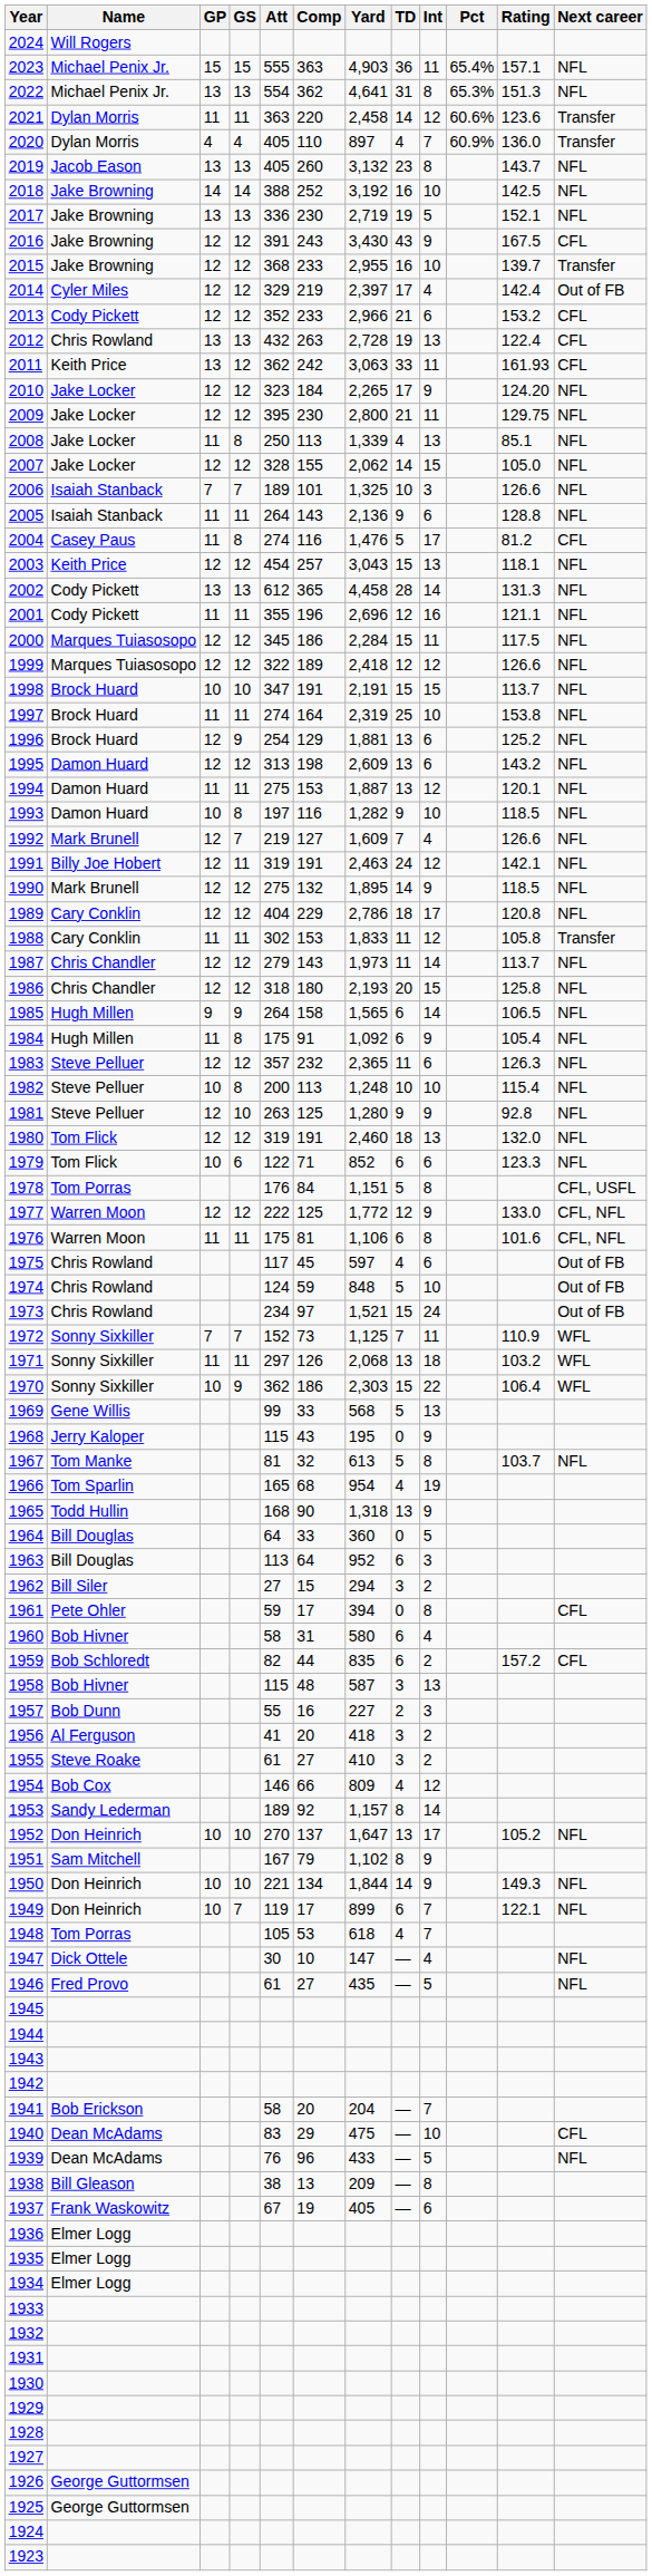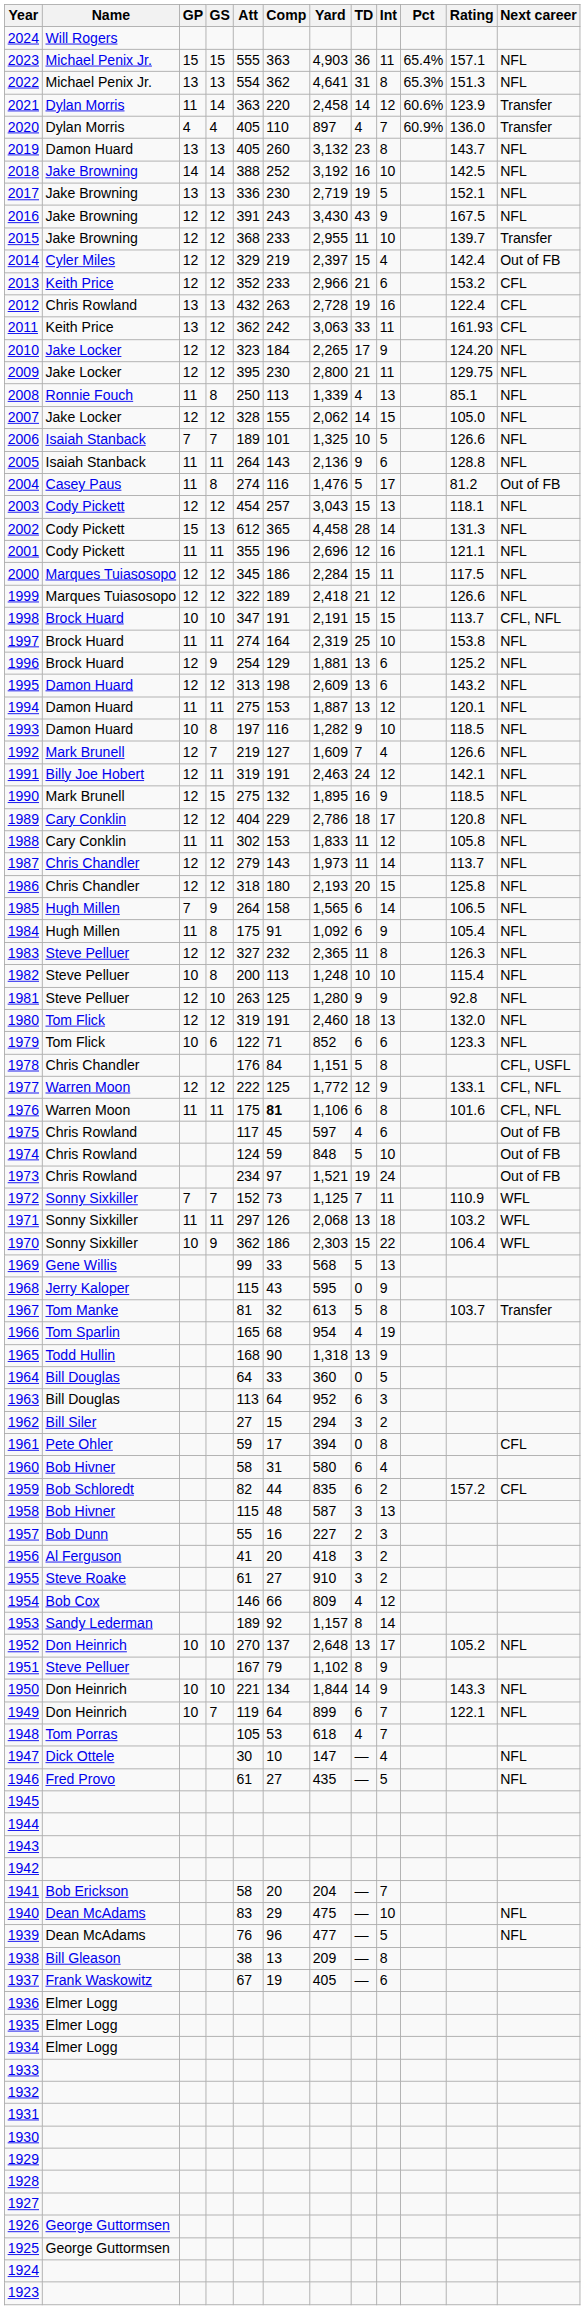2021 | GS: 11 -> 14
2021 | Rating: 123.6 -> 123.9
2019 | Name: Jacob Eason -> Damon Huard
2016 | Next career: CFL -> NFL
2015 | TD: 16 -> 11
2014 | TD: 17 -> 15
2013 | Name: Cody Pickett -> Keith Price
2012 | Int: 13 -> 16
2008 | Name: Jake Locker -> Ronnie Fouch
2006 | Int: 3 -> 5
2004 | Next career: CFL -> Out of FB
2003 | Name: Keith Price -> Cody Pickett
2002 | GP: 13 -> 15
1999 | TD: 12 -> 21
1998 | Next career: NFL -> CFL, NFL
1990 | GS: 12 -> 15
1990 | TD: 14 -> 16
1988 | Next career: Transfer -> NFL
1985 | GP: 9 -> 7
1983 | Att: 357 -> 327
1983 | Int: 6 -> 8
1978 | Name: Tom Porras -> Chris Chandler
1977 | Rating: 133.0 -> 133.1
1976 | Comp: normal -> bold
1973 | TD: 15 -> 19
1968 | Yard: 195 -> 595
1967 | Next career: NFL -> Transfer
1955 | Yard: 410 -> 910
1952 | Yard: 1,647 -> 2,648
1951 | Name: Sam Mitchell -> Steve Pelluer
1950 | Rating: 149.3 -> 143.3
1949 | Comp: 17 -> 64
1940 | Next career: CFL -> NFL
1939 | Yard: 433 -> 477
